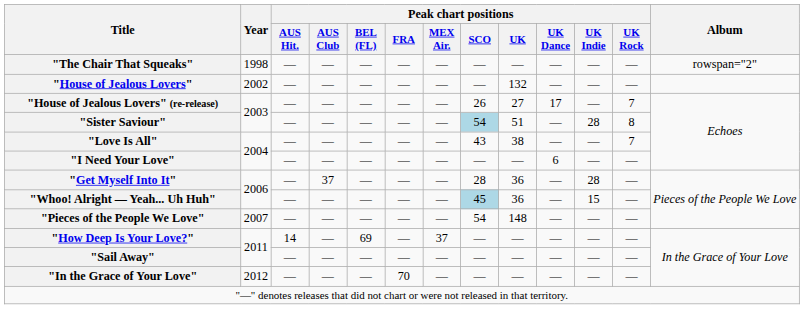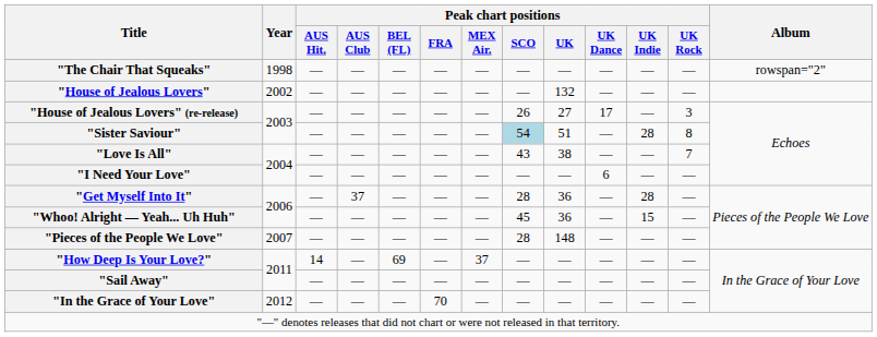"House of Jealous Lovers" (re-release) | Peak chart positions / UK Rock: 7 -> 3
"Whoo! Alright — Yeah... Uh Huh" | Peak chart positions / SCO: lightblue background -> no background
"Pieces of the People We Love" | Peak chart positions / SCO: 54 -> 28
